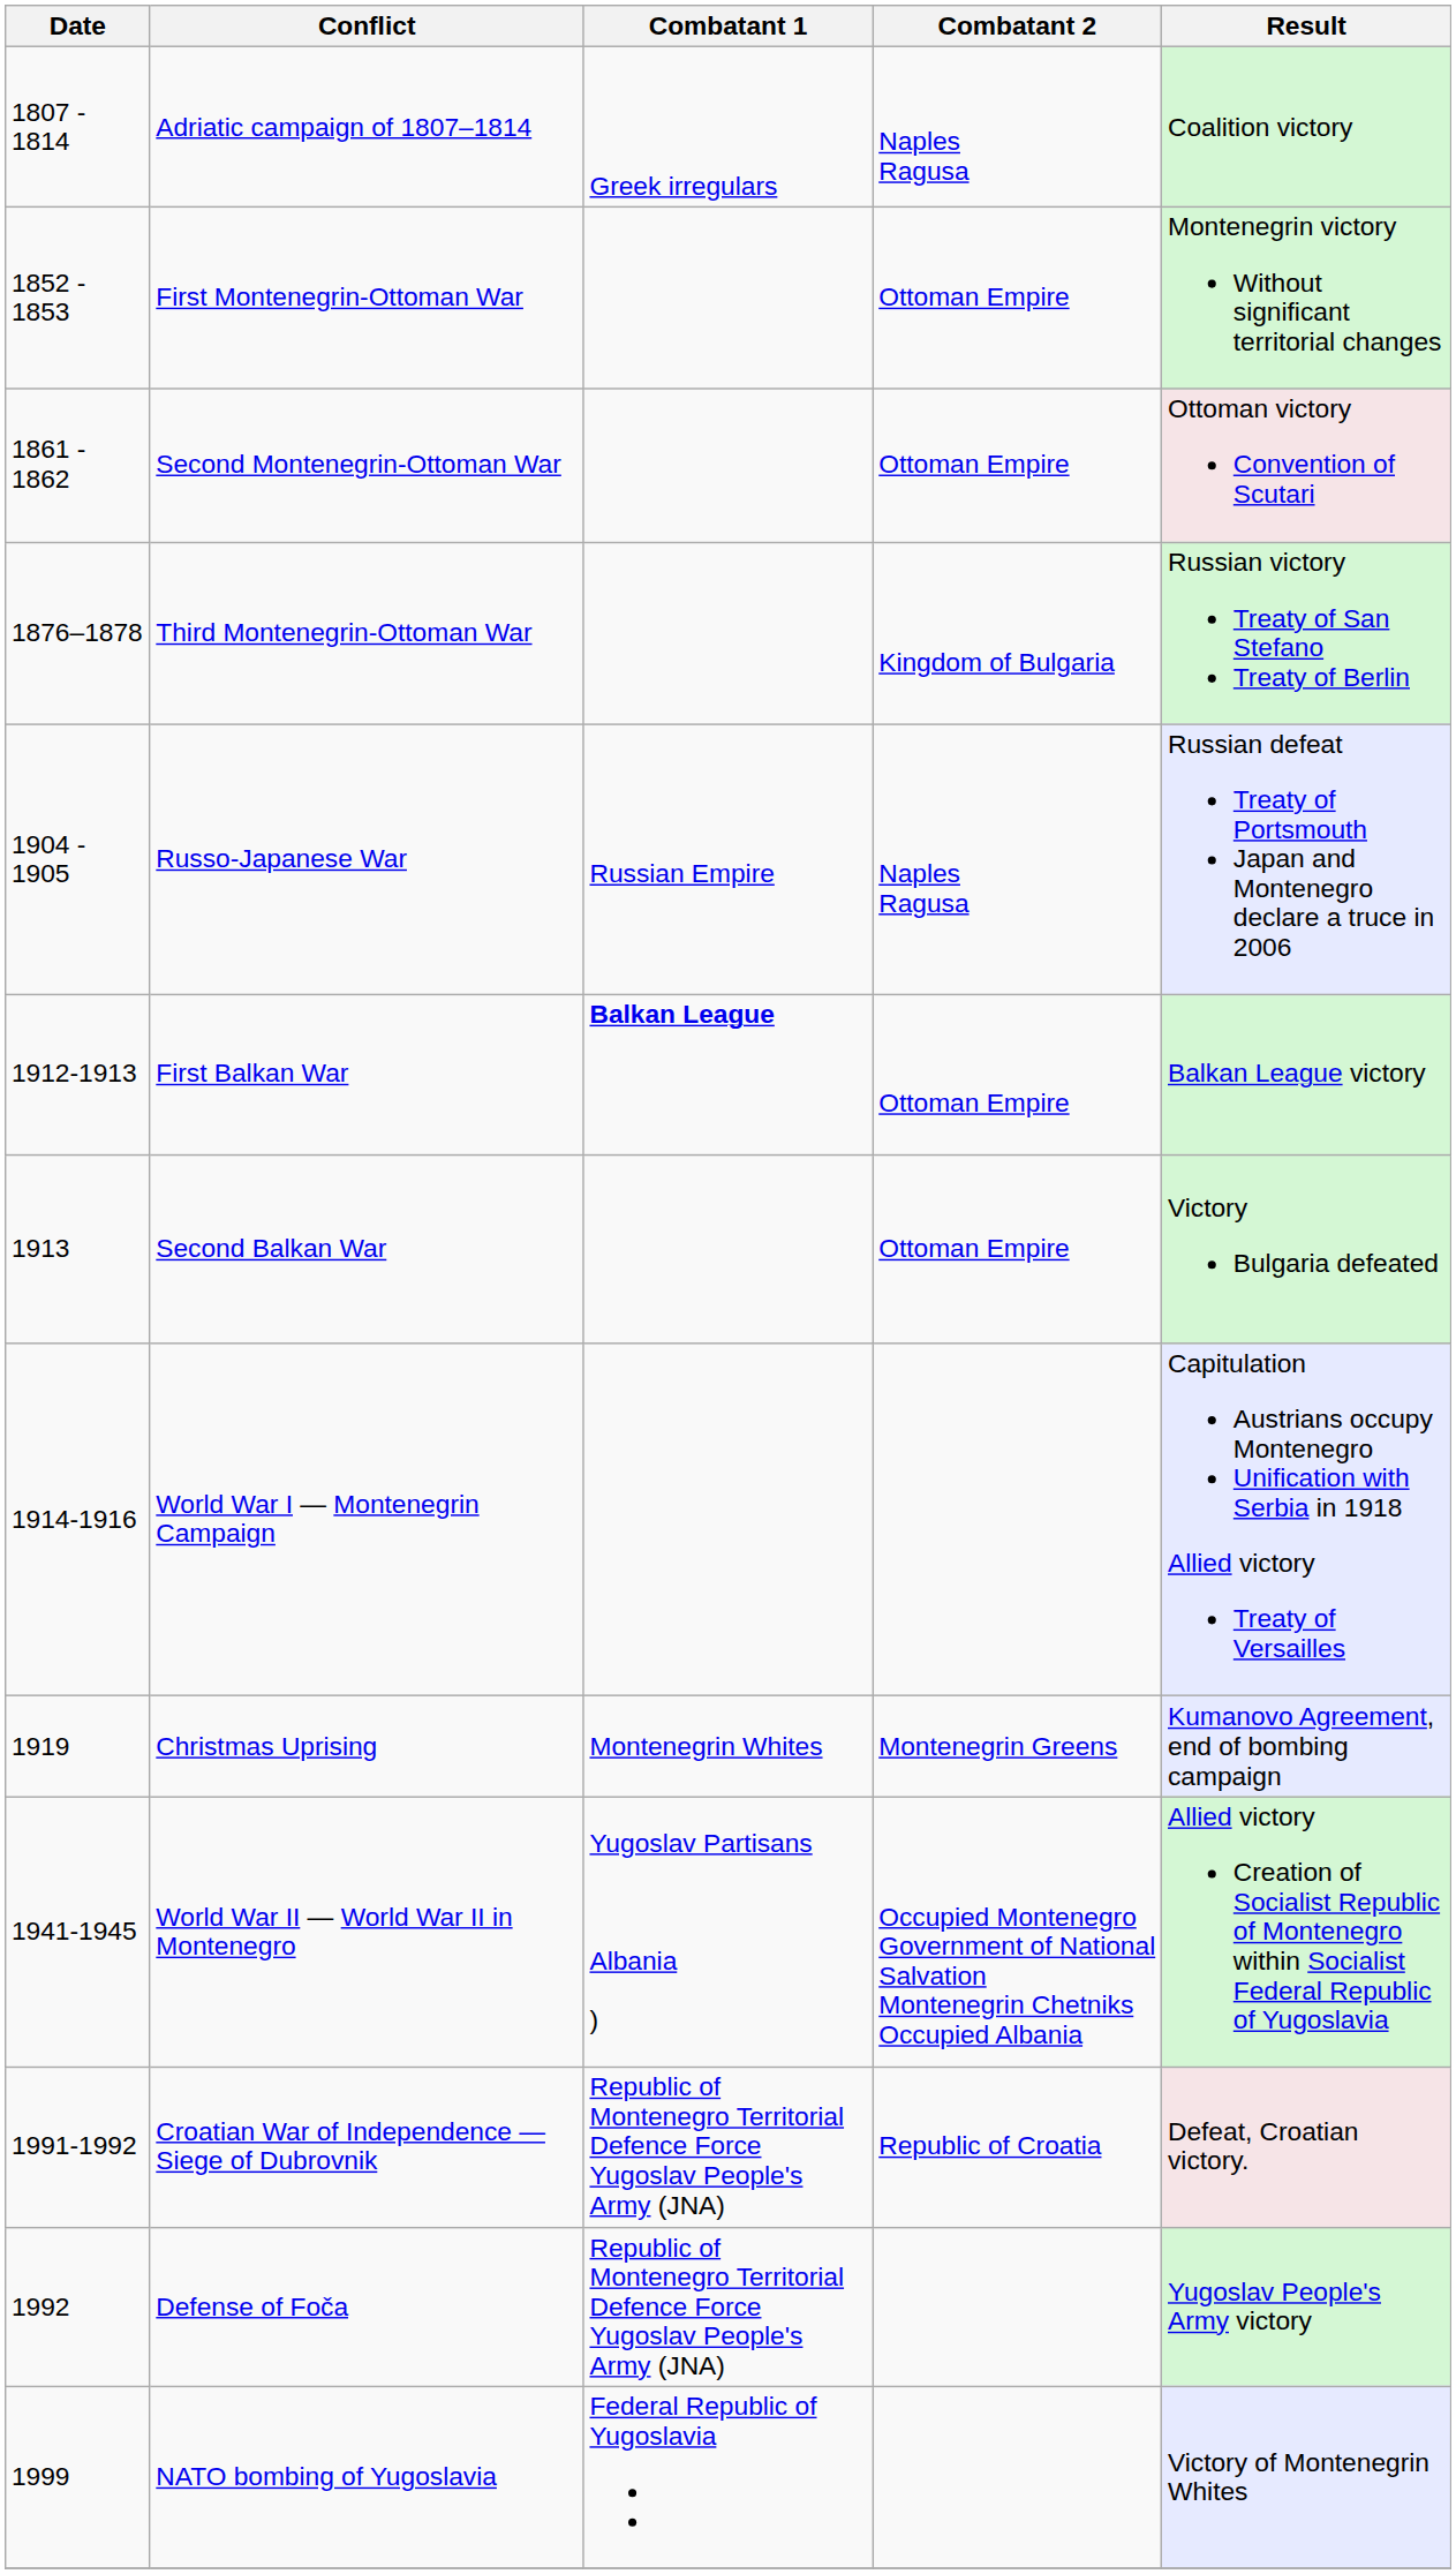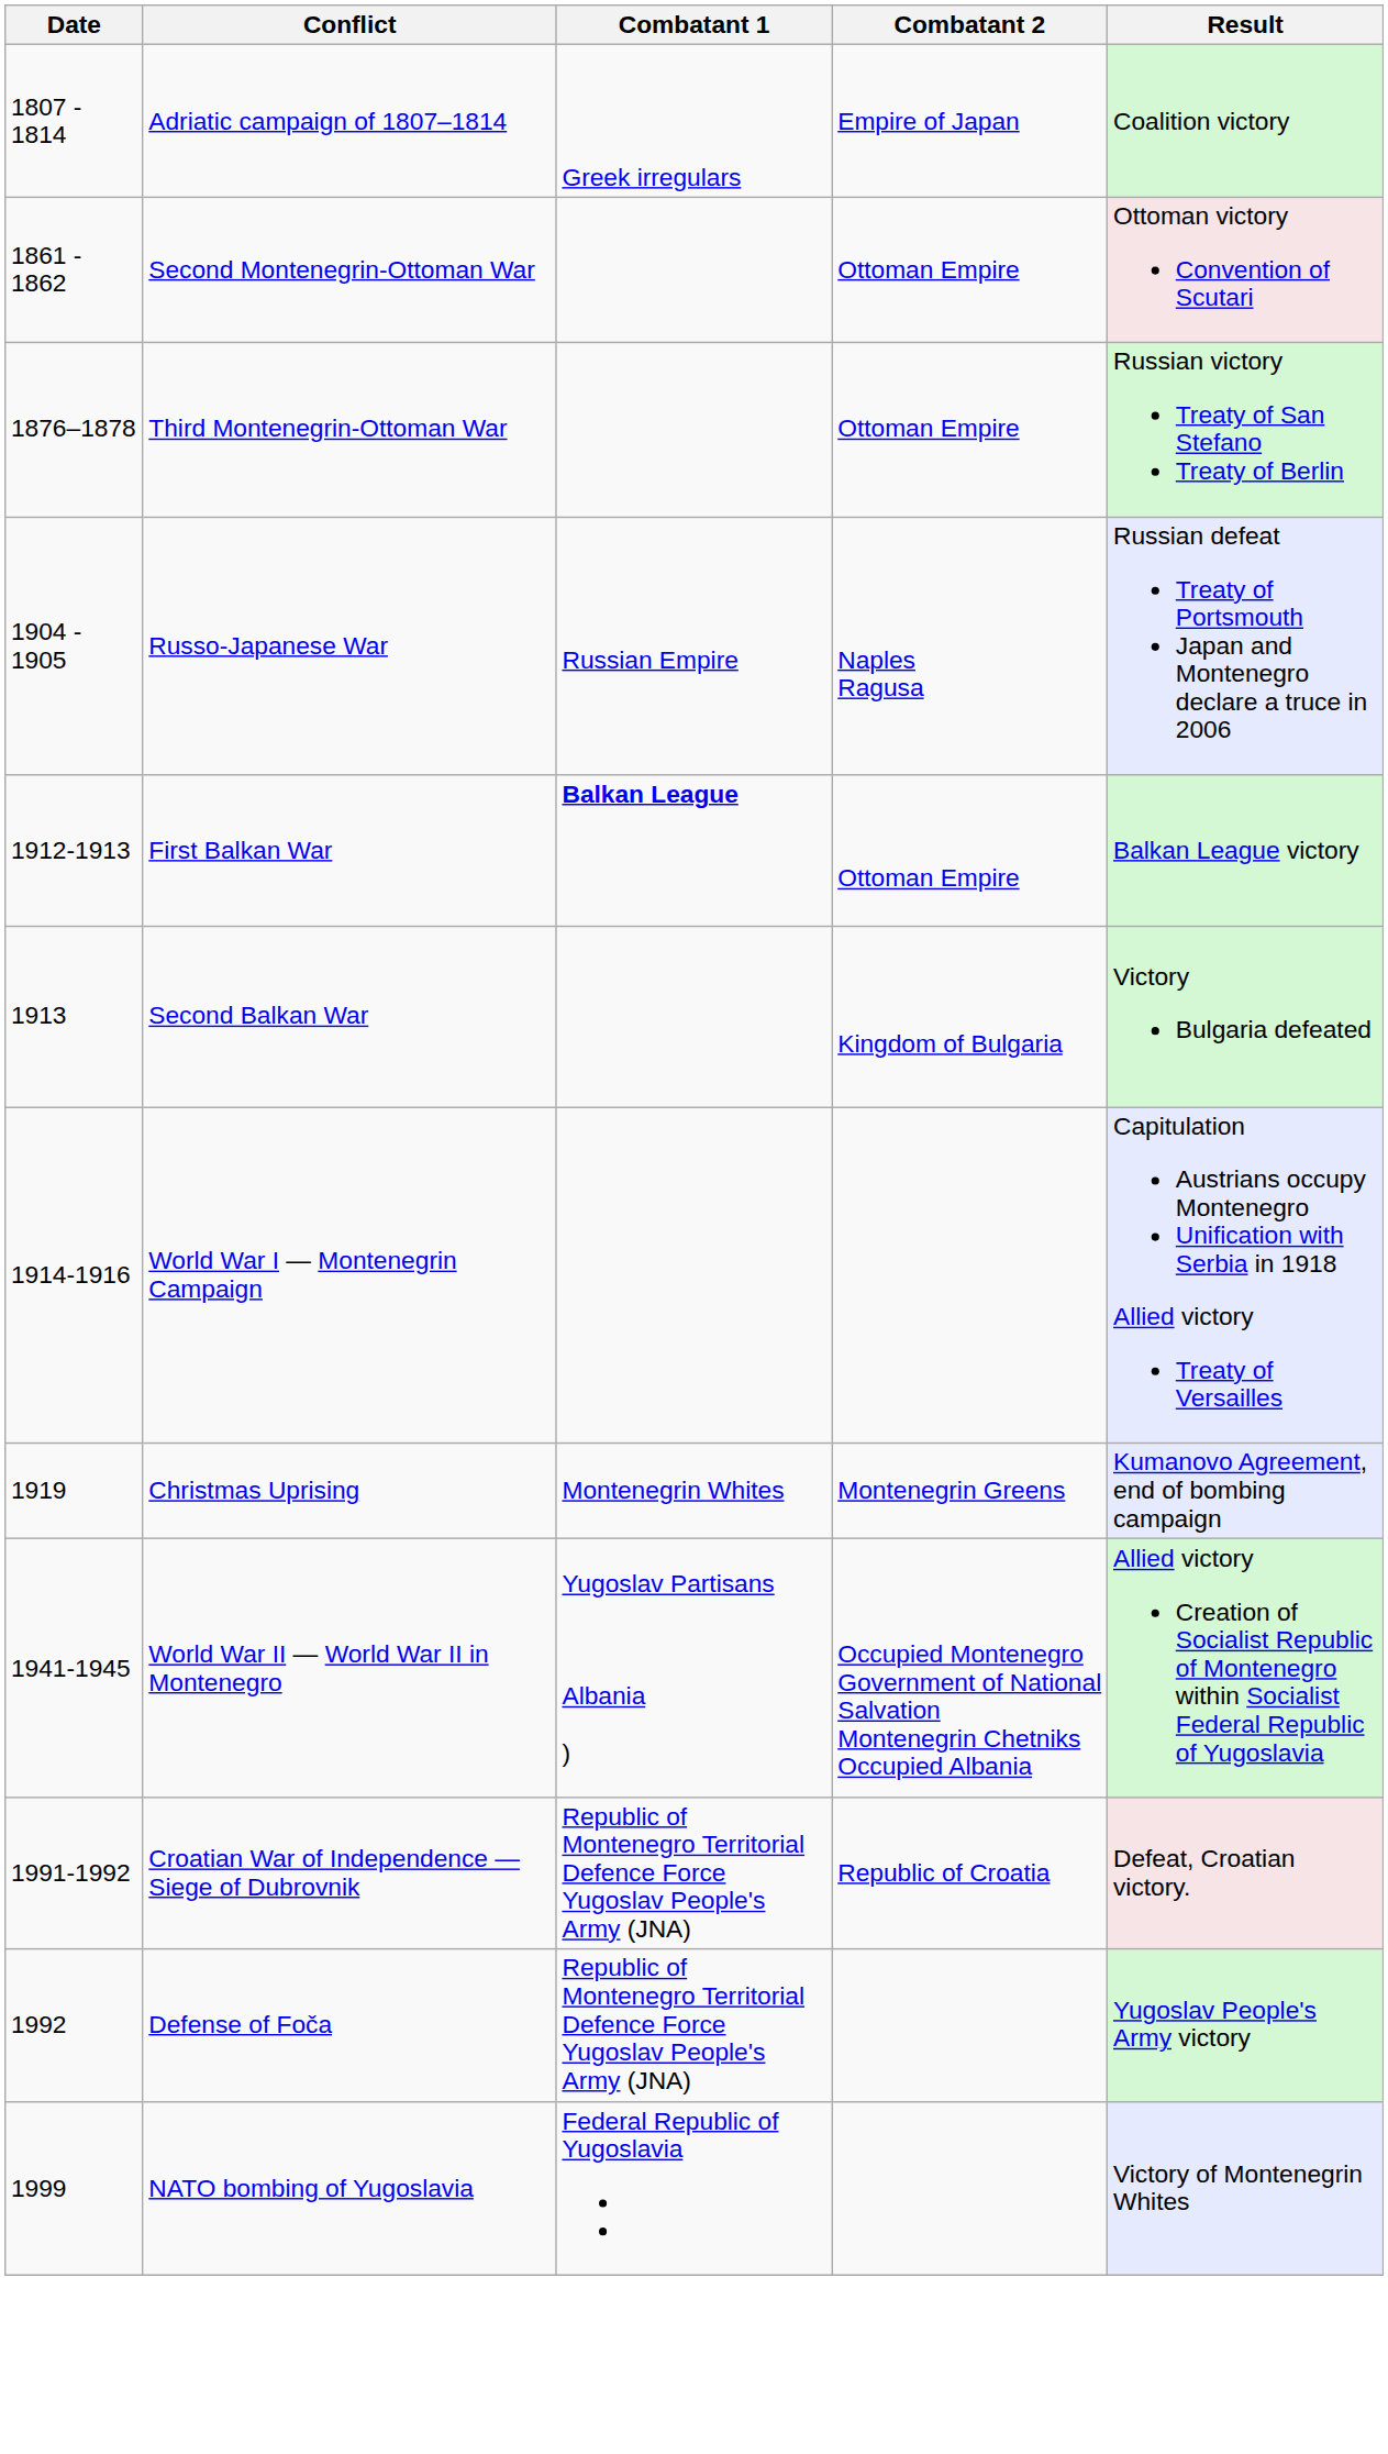Adriatic campaign of 1807–1814 | Combatant 2: Naples Ragusa -> Empire of Japan
- row: 1852 - 1853 | First Montenegrin-Ottoman War | Ottoman Empire | Montenegrin victory Without significant territorial changes
Third Montenegrin-Ottoman War | Combatant 2: Kingdom of Bulgaria -> Ottoman Empire
Second Balkan War | Combatant 2: Ottoman Empire -> Kingdom of Bulgaria
